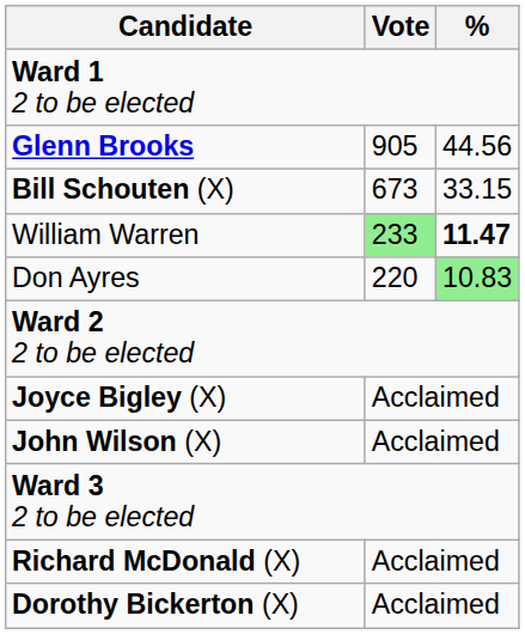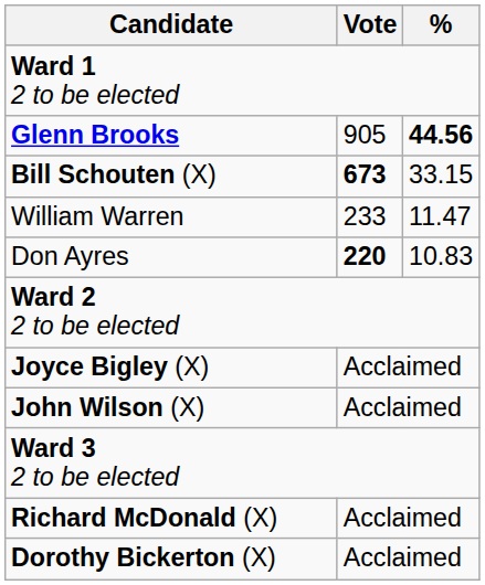Glenn Brooks | %: normal -> bold
Bill Schouten (X) | Vote: normal -> bold
William Warren | Vote: lightgreen background -> no background
William Warren | %: bold -> normal
Don Ayres | Vote: normal -> bold
Don Ayres | %: lightgreen background -> no background
